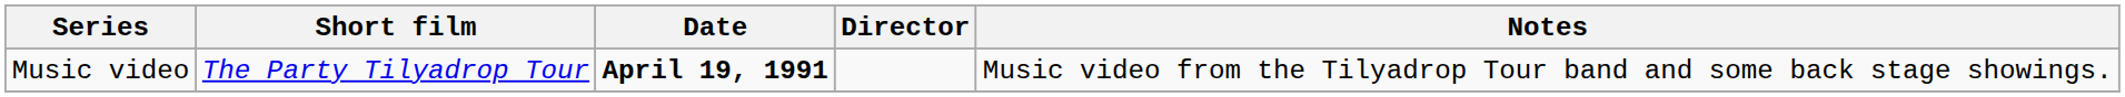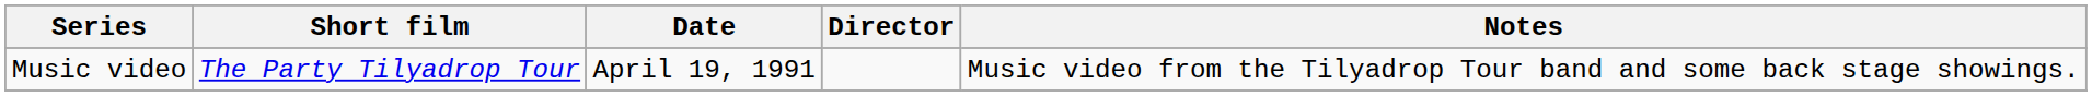Music video | Date: bold -> normal
